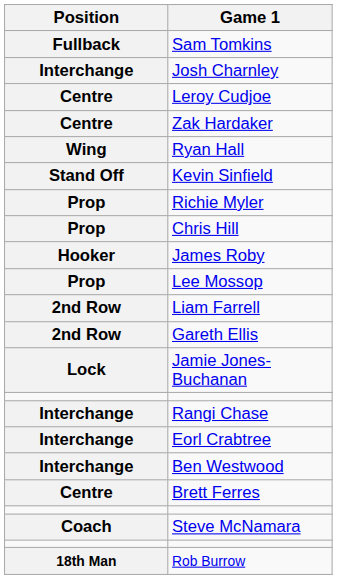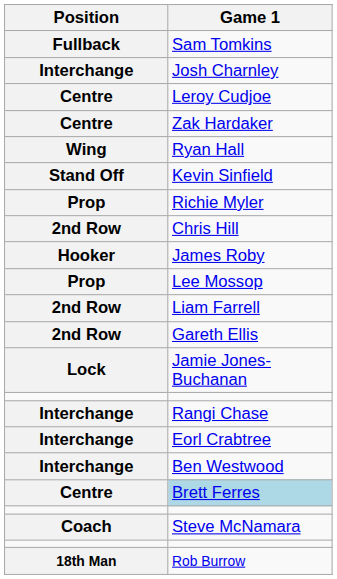row 9 | Position: Prop -> 2nd Row
row 19 | Game 1: no background -> lightblue background
